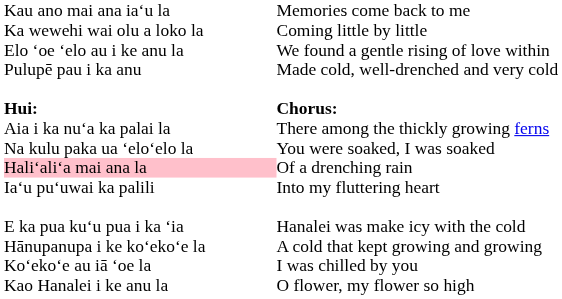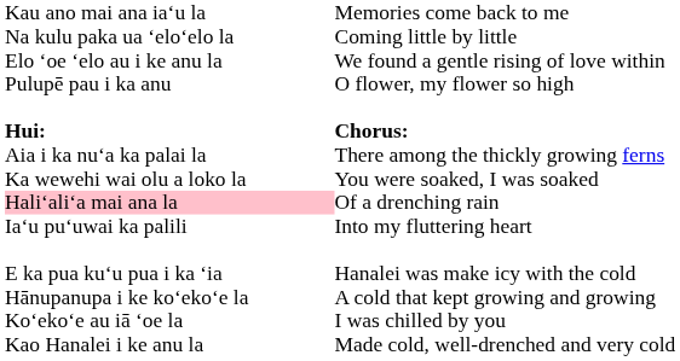row 2 | column 1: Ka wewehi wai olu a loko la -> Na kulu paka ua ʻeloʻelo la
row 4 | column 2: Made cold, well-drenched and very cold -> O flower, my flower so high
row 7 | column 1: Na kulu paka ua ʻeloʻelo la -> Ka wewehi wai olu a loko la
row 13 | column 2: O flower, my flower so high -> Made cold, well-drenched and very cold
